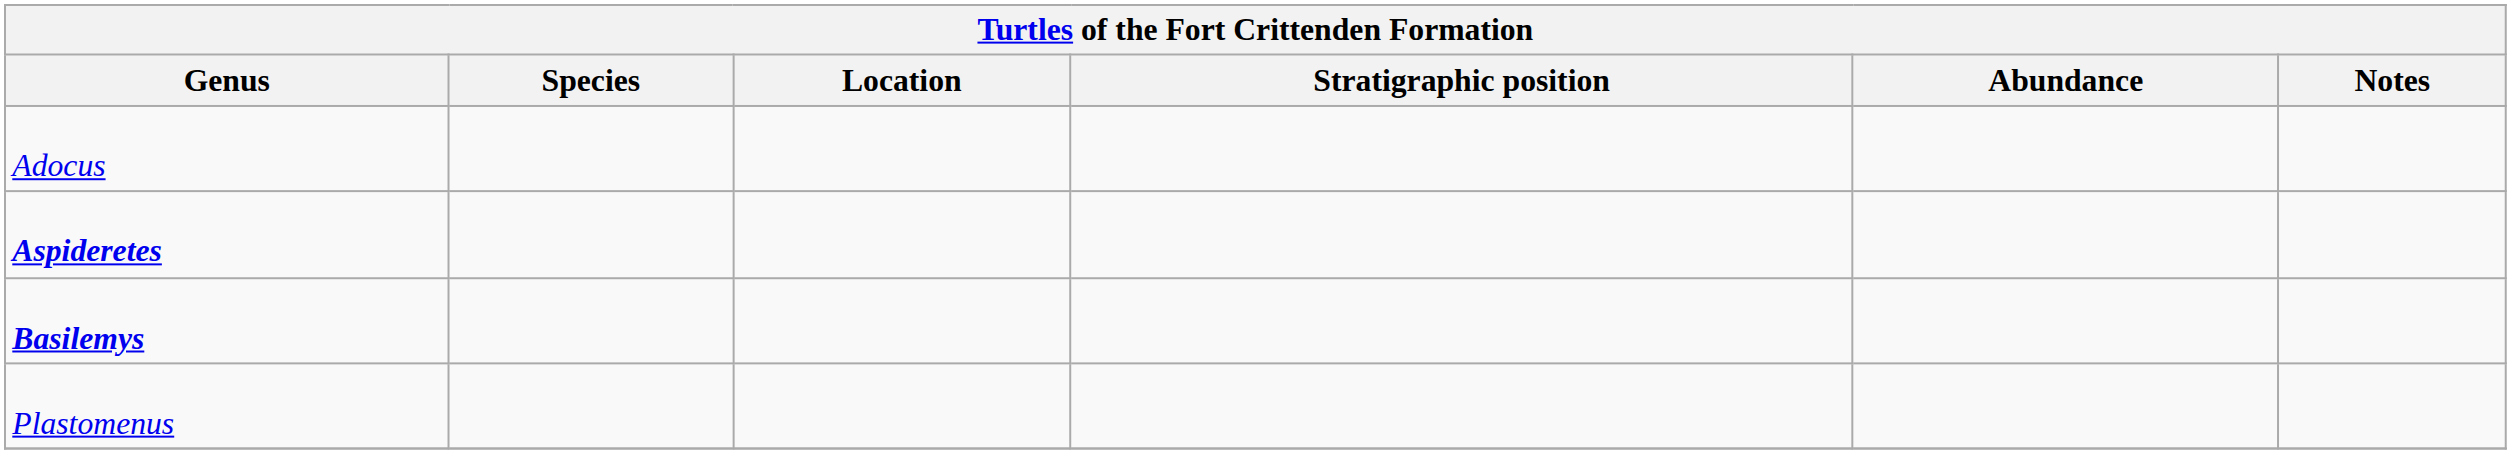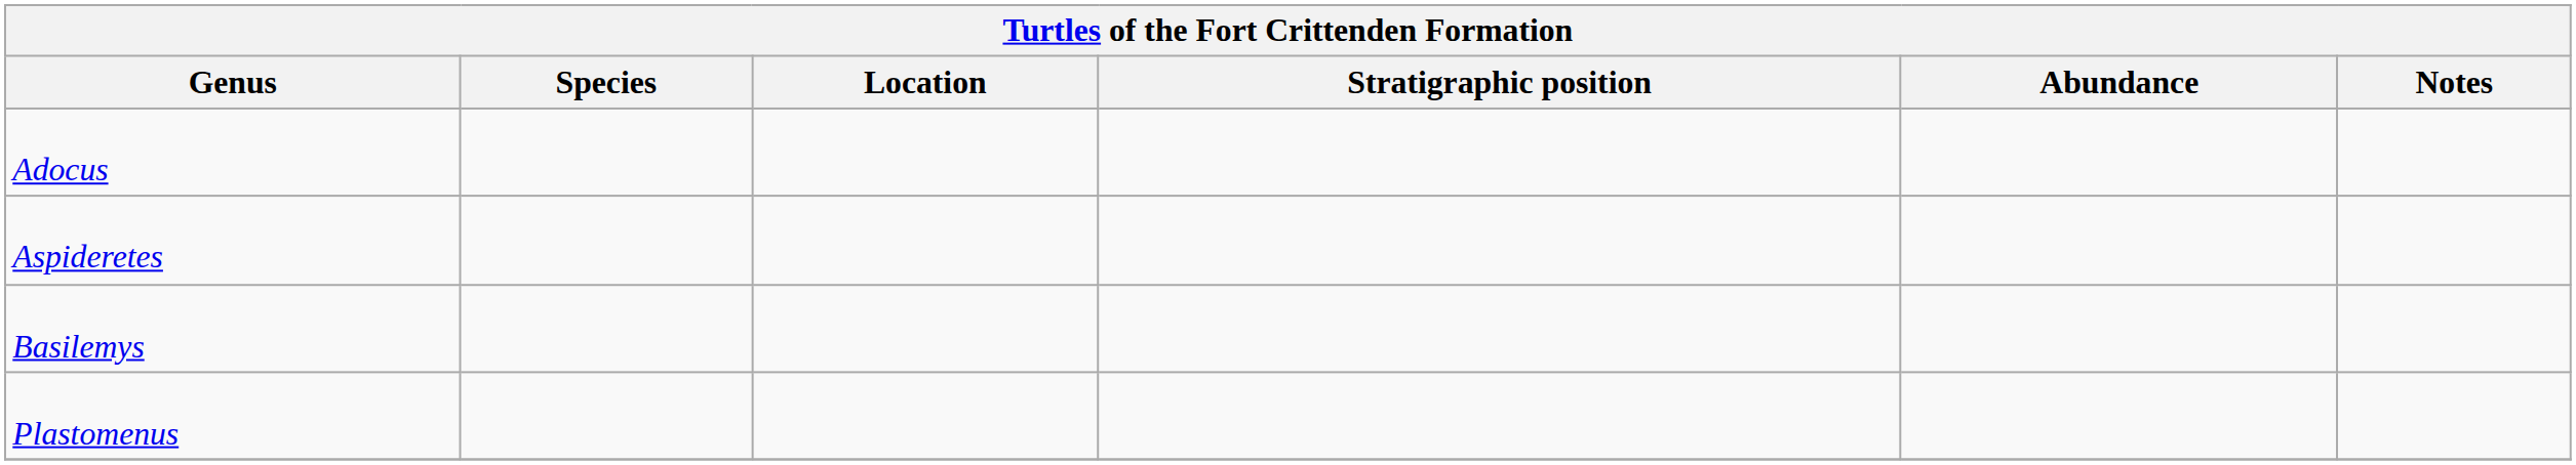Aspideretes | Genus: bold -> normal
Basilemys | Genus: bold -> normal
